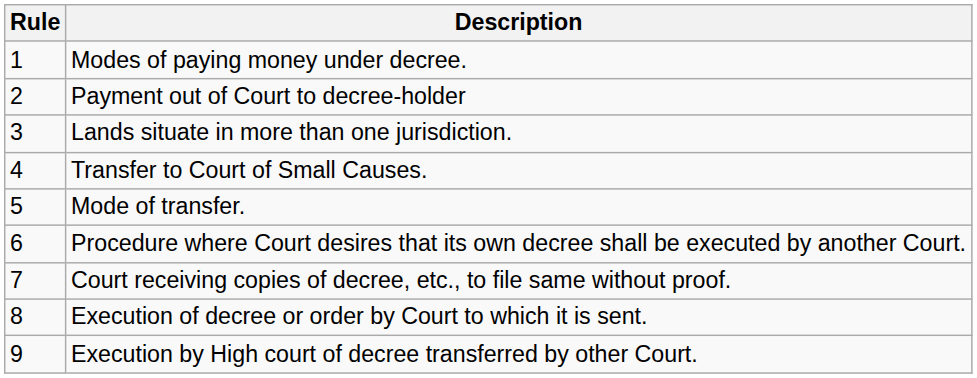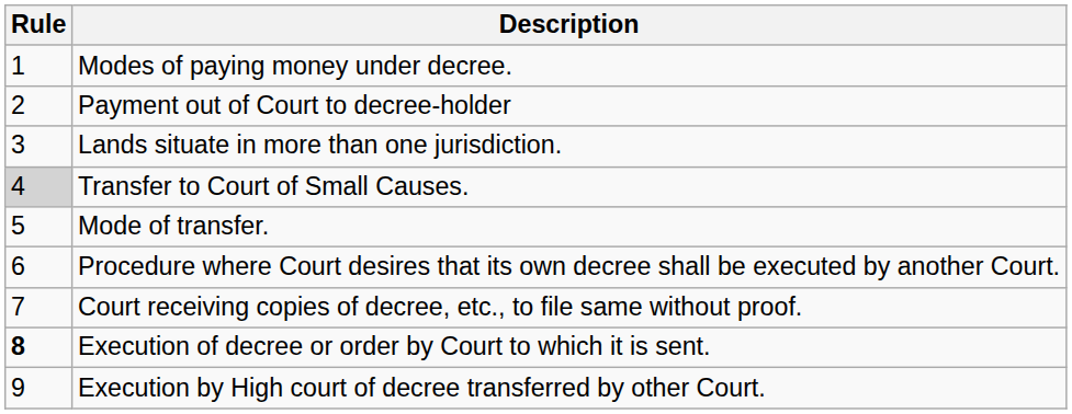Transfer to Court of Small Causes. | Rule: no background -> lightgrey background
Execution of decree or order by Court to which it is sent. | Rule: normal -> bold
